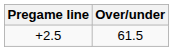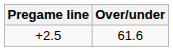+2.5 | Over/under: 61.5 -> 61.6
